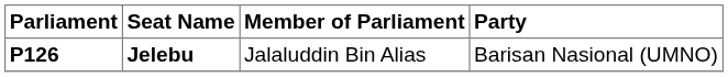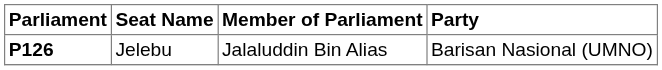P126 | Seat Name: bold -> normal
